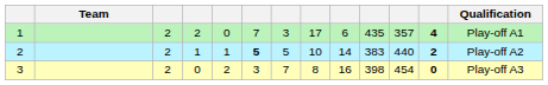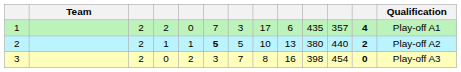row 3 | column 9: 14 -> 13
row 3 | column 10: 383 -> 380
